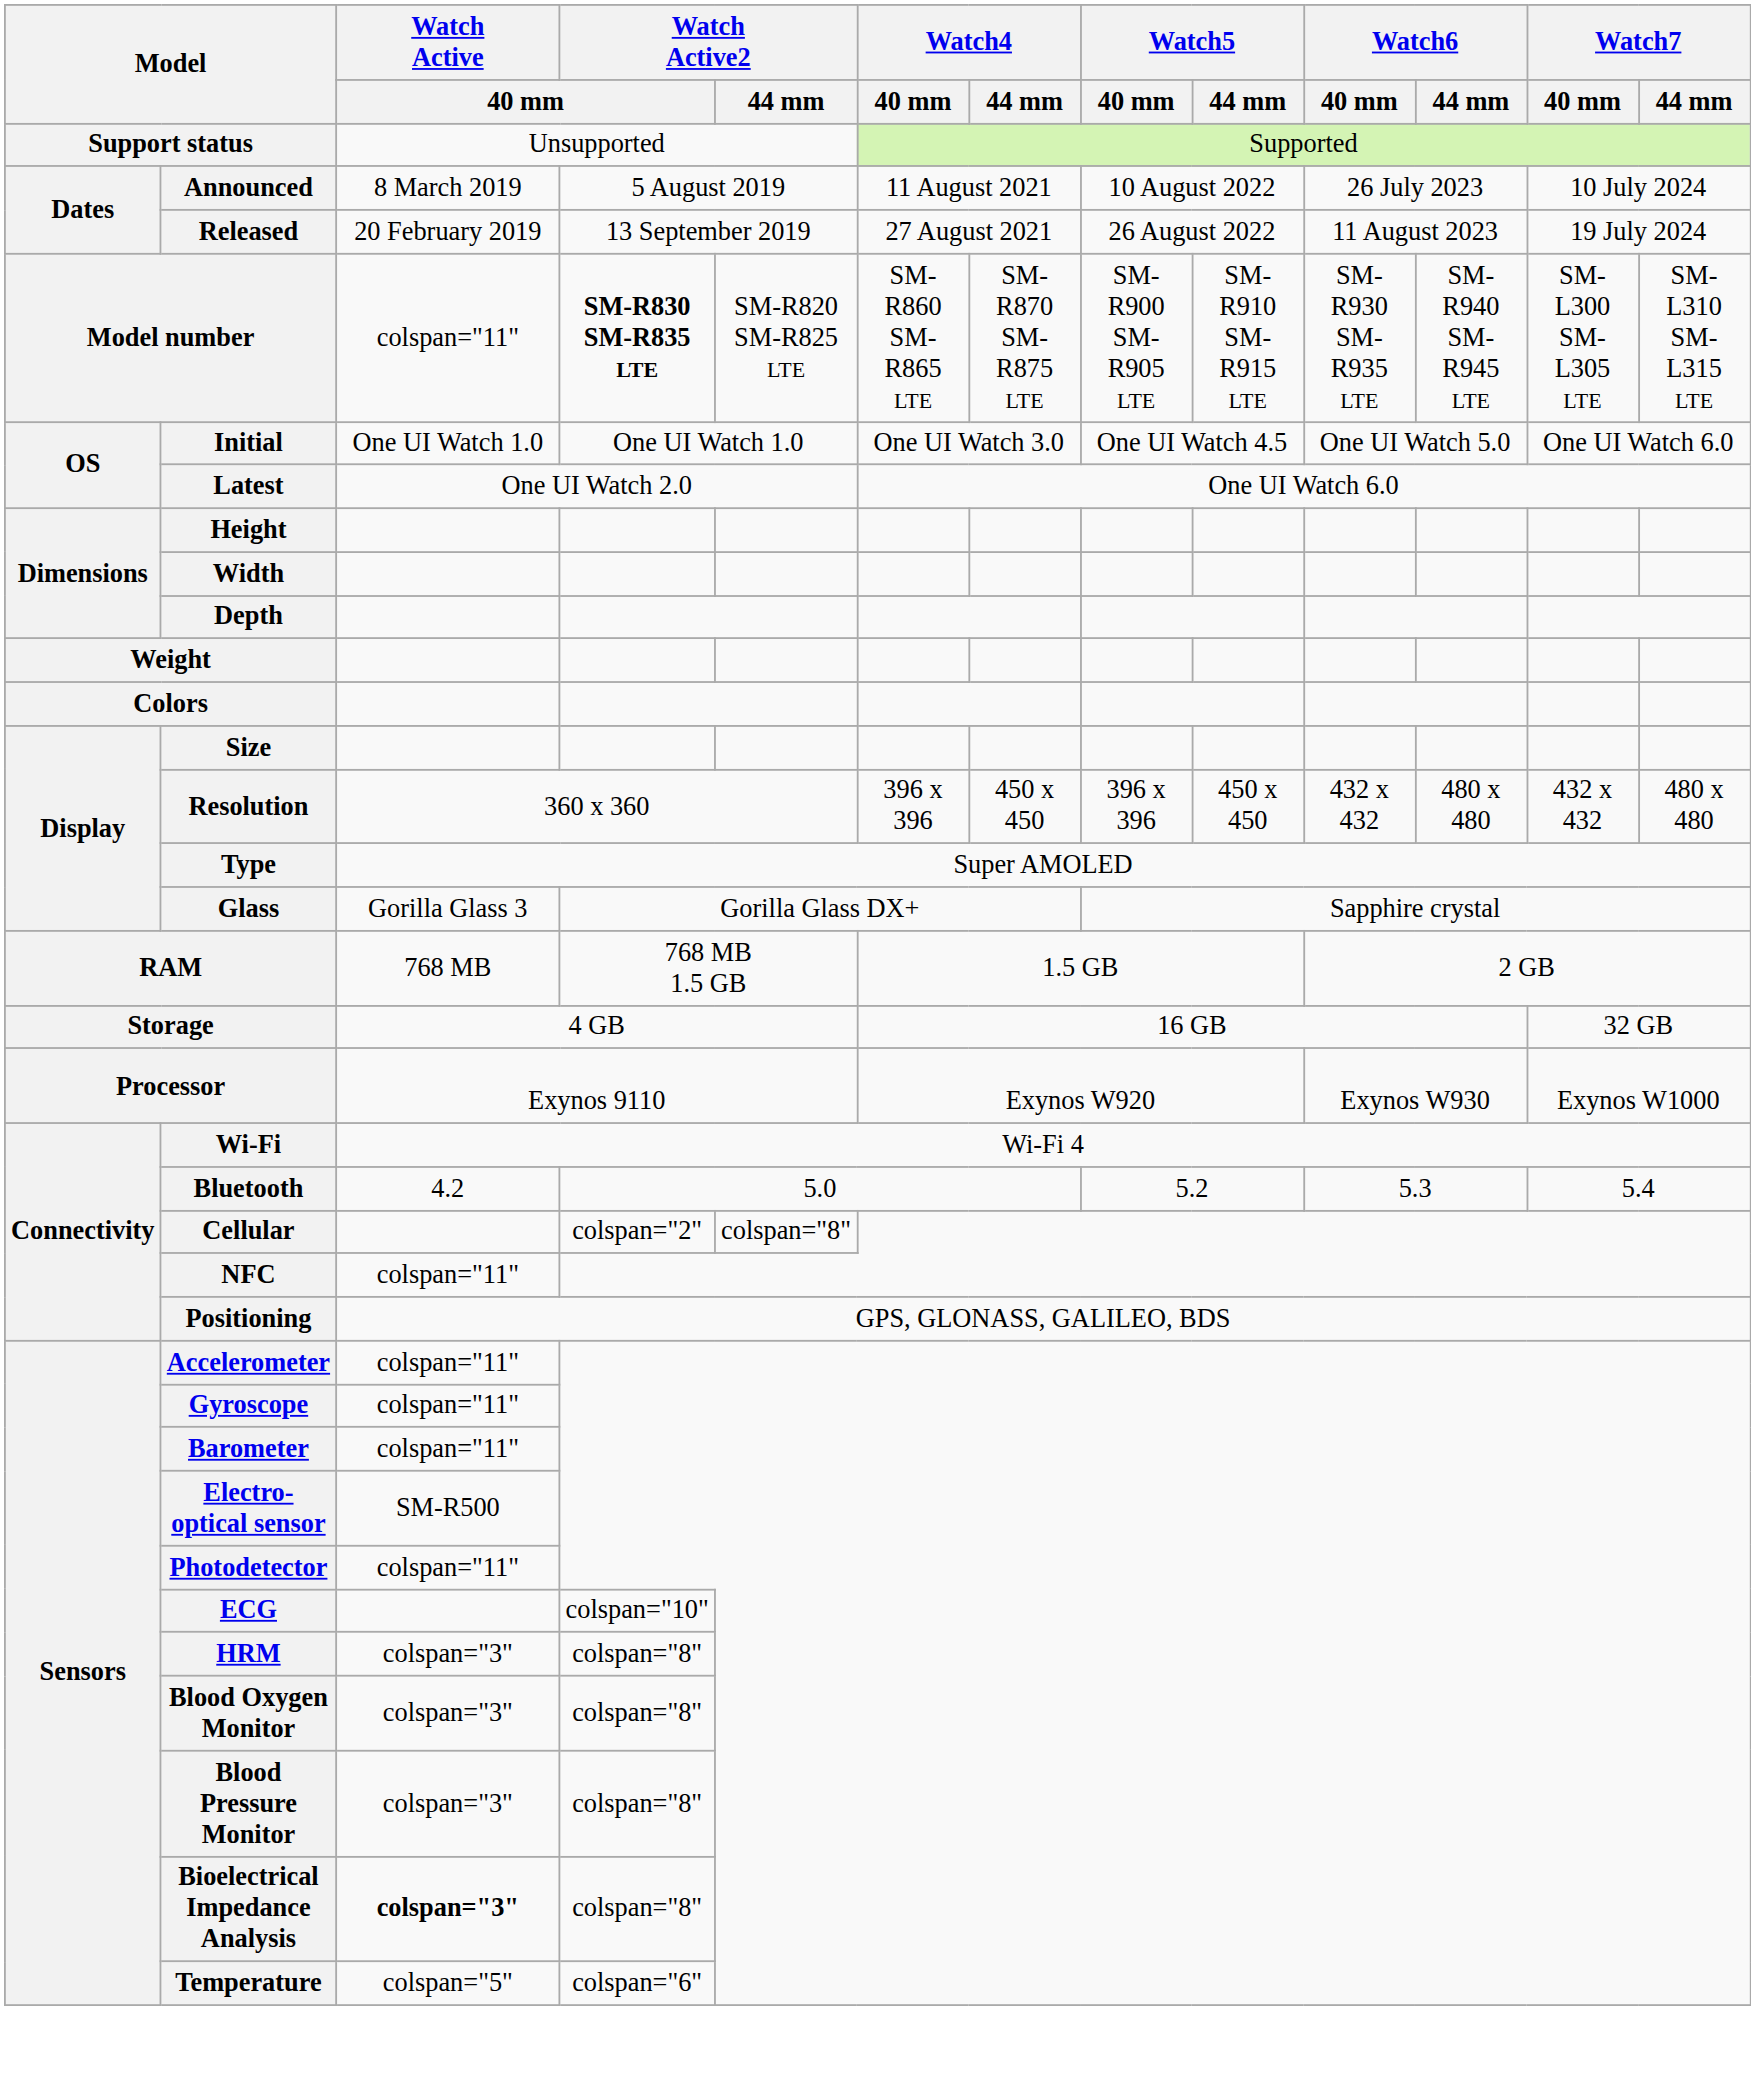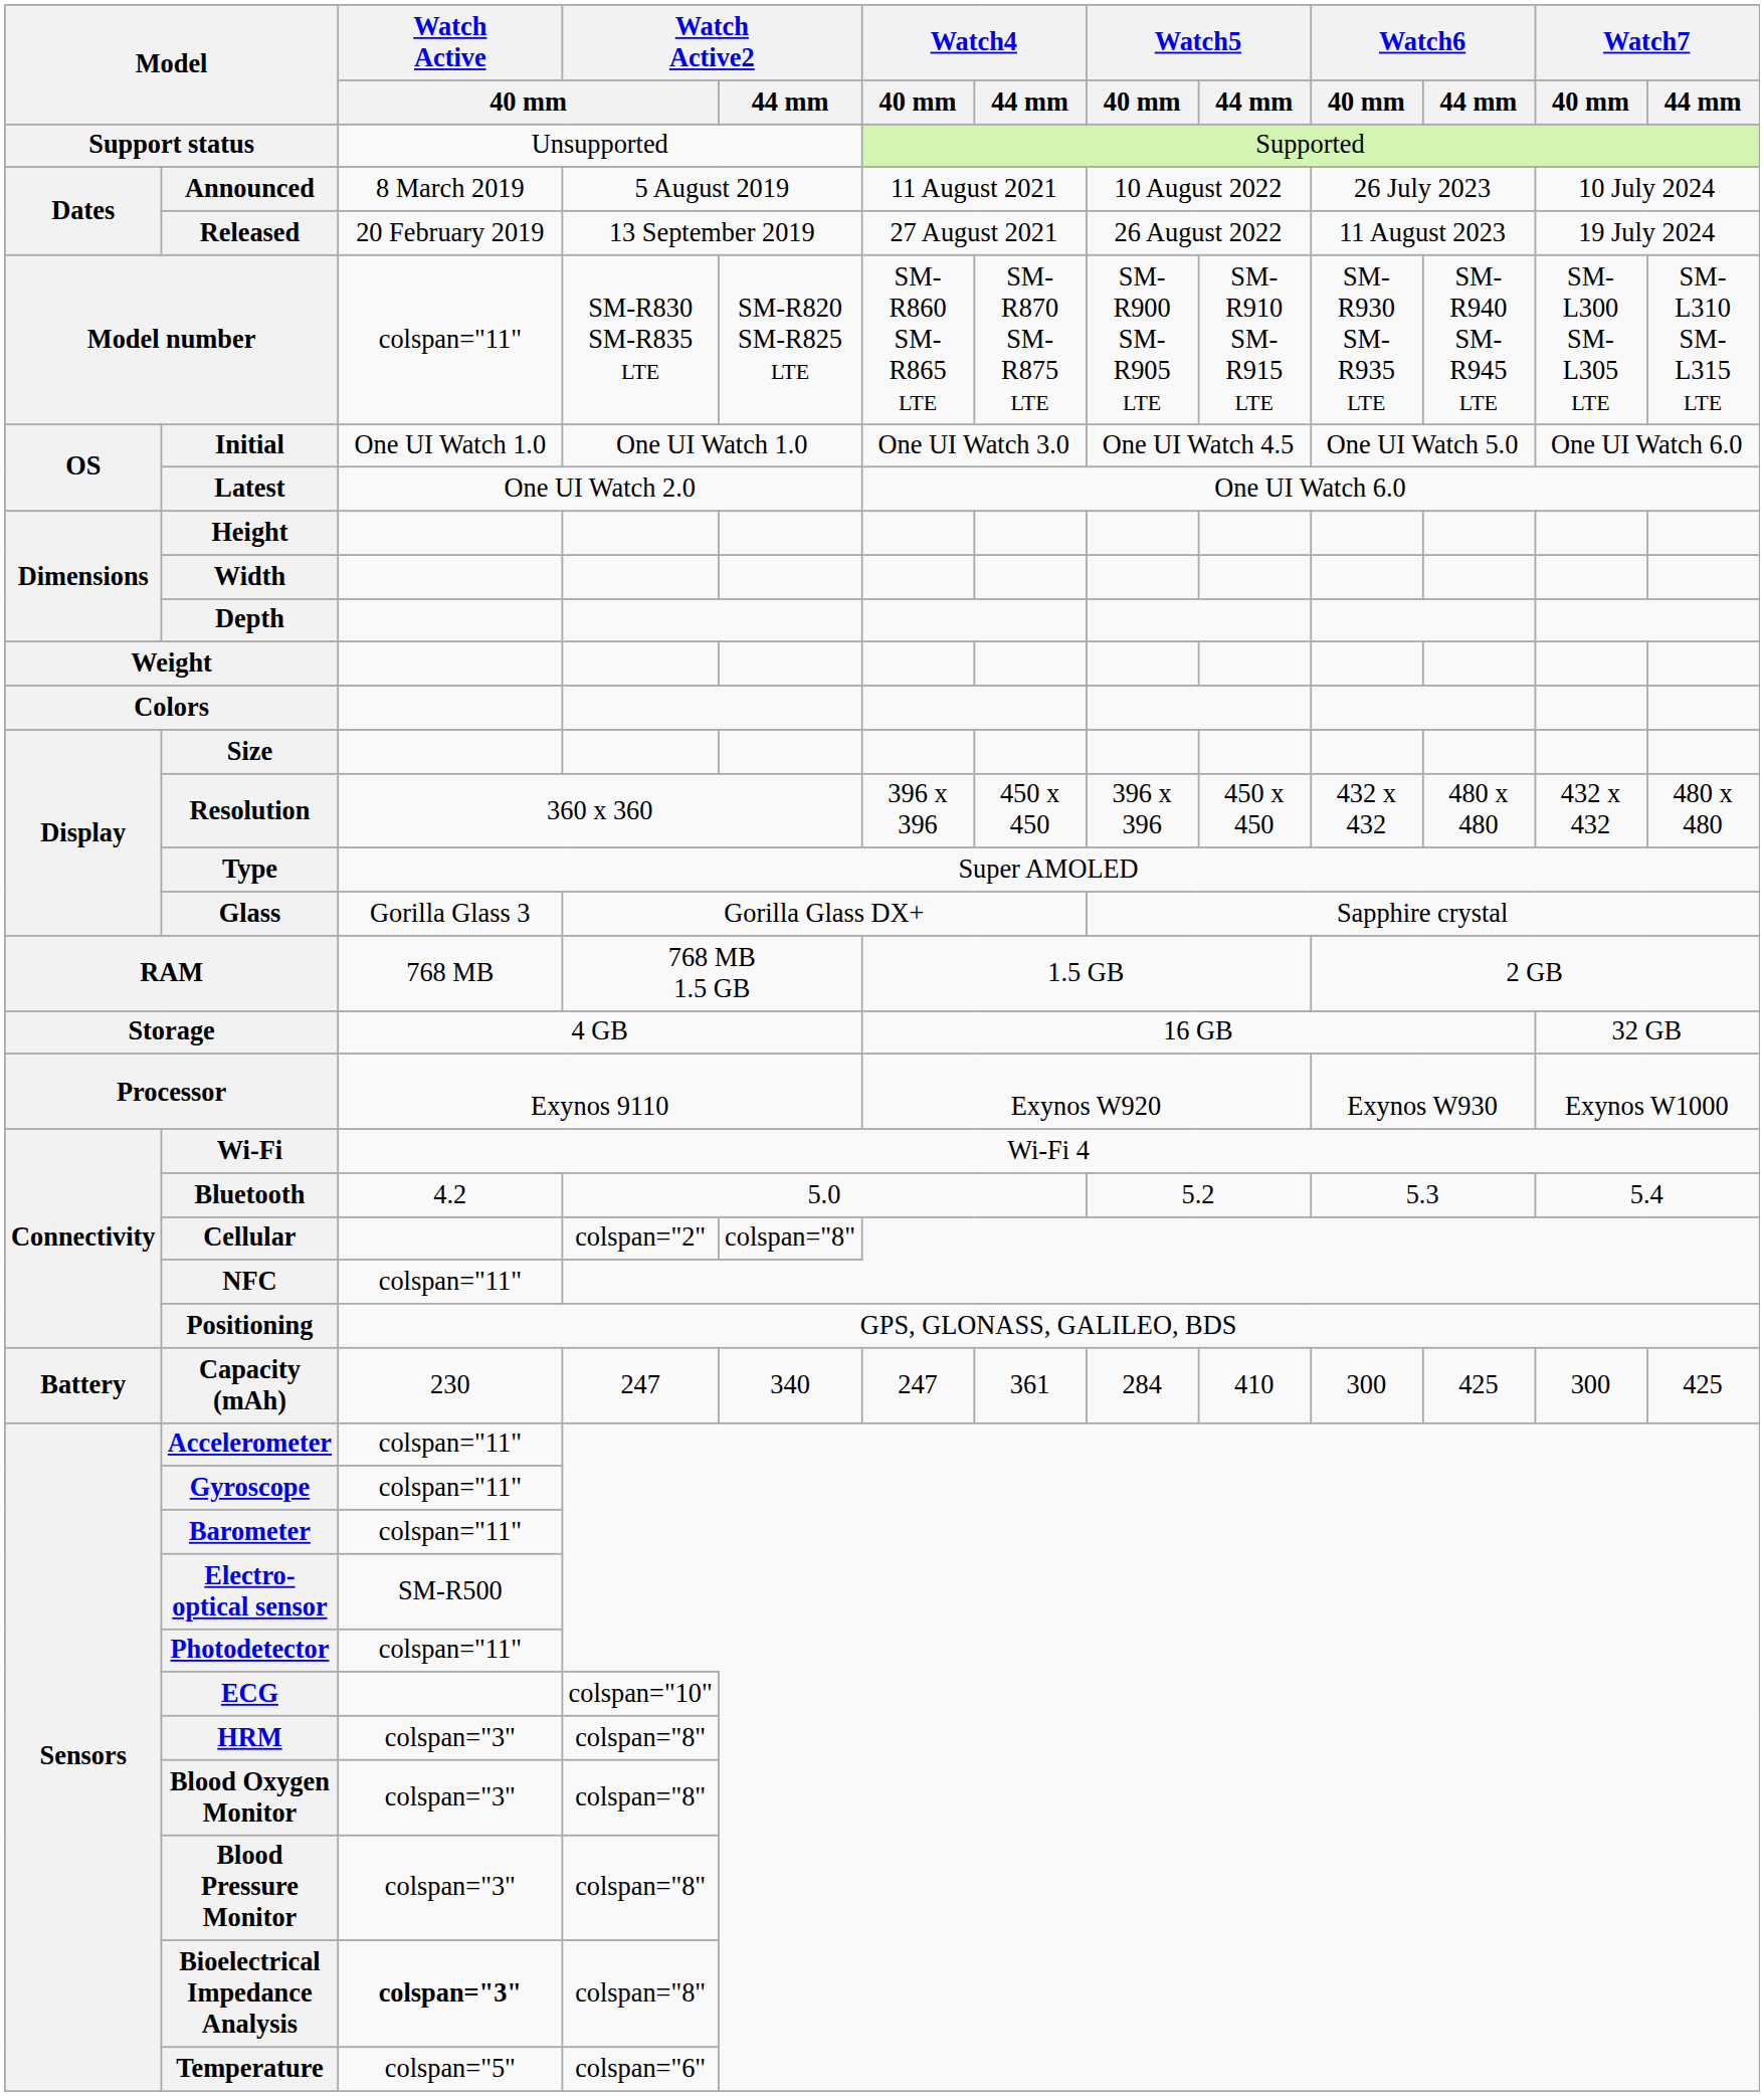Model number | Watch Active2 / 40 mm: bold -> normal
+ row: Battery | Capacity (mAh) | 230 | 247 | 340 | 247 | 361 | 284 | 410 | 300 | 425 | 300 | 425
